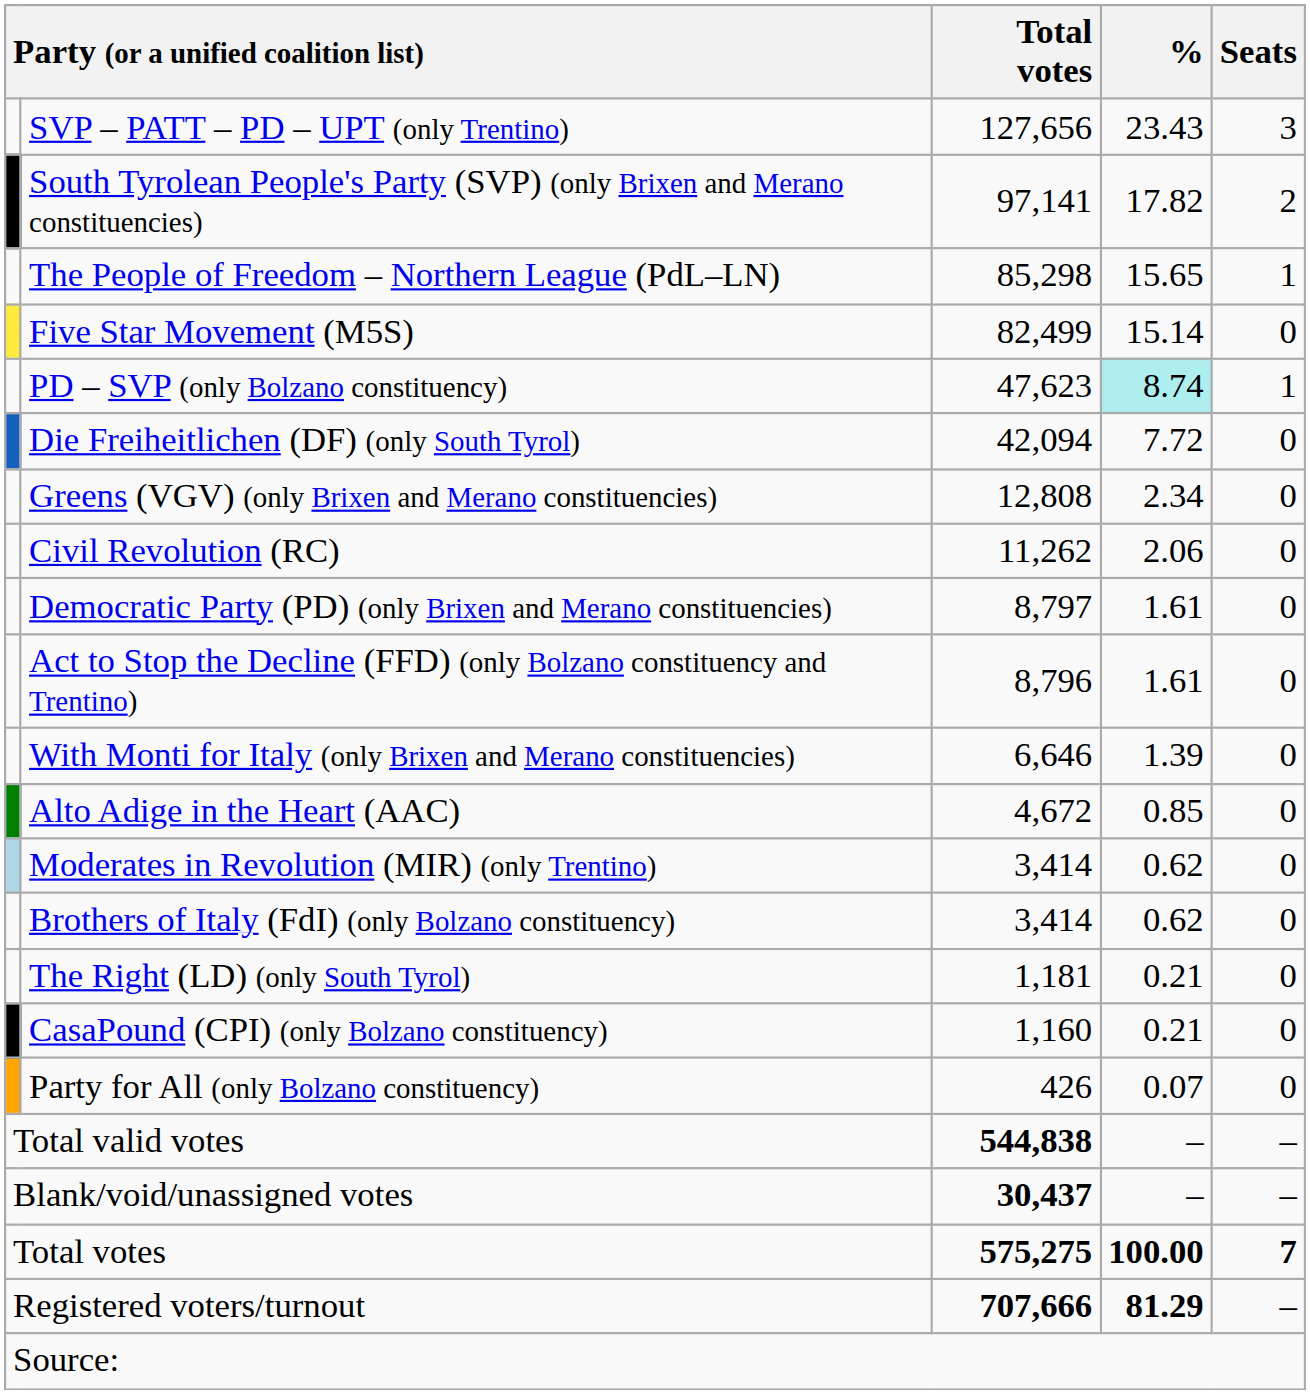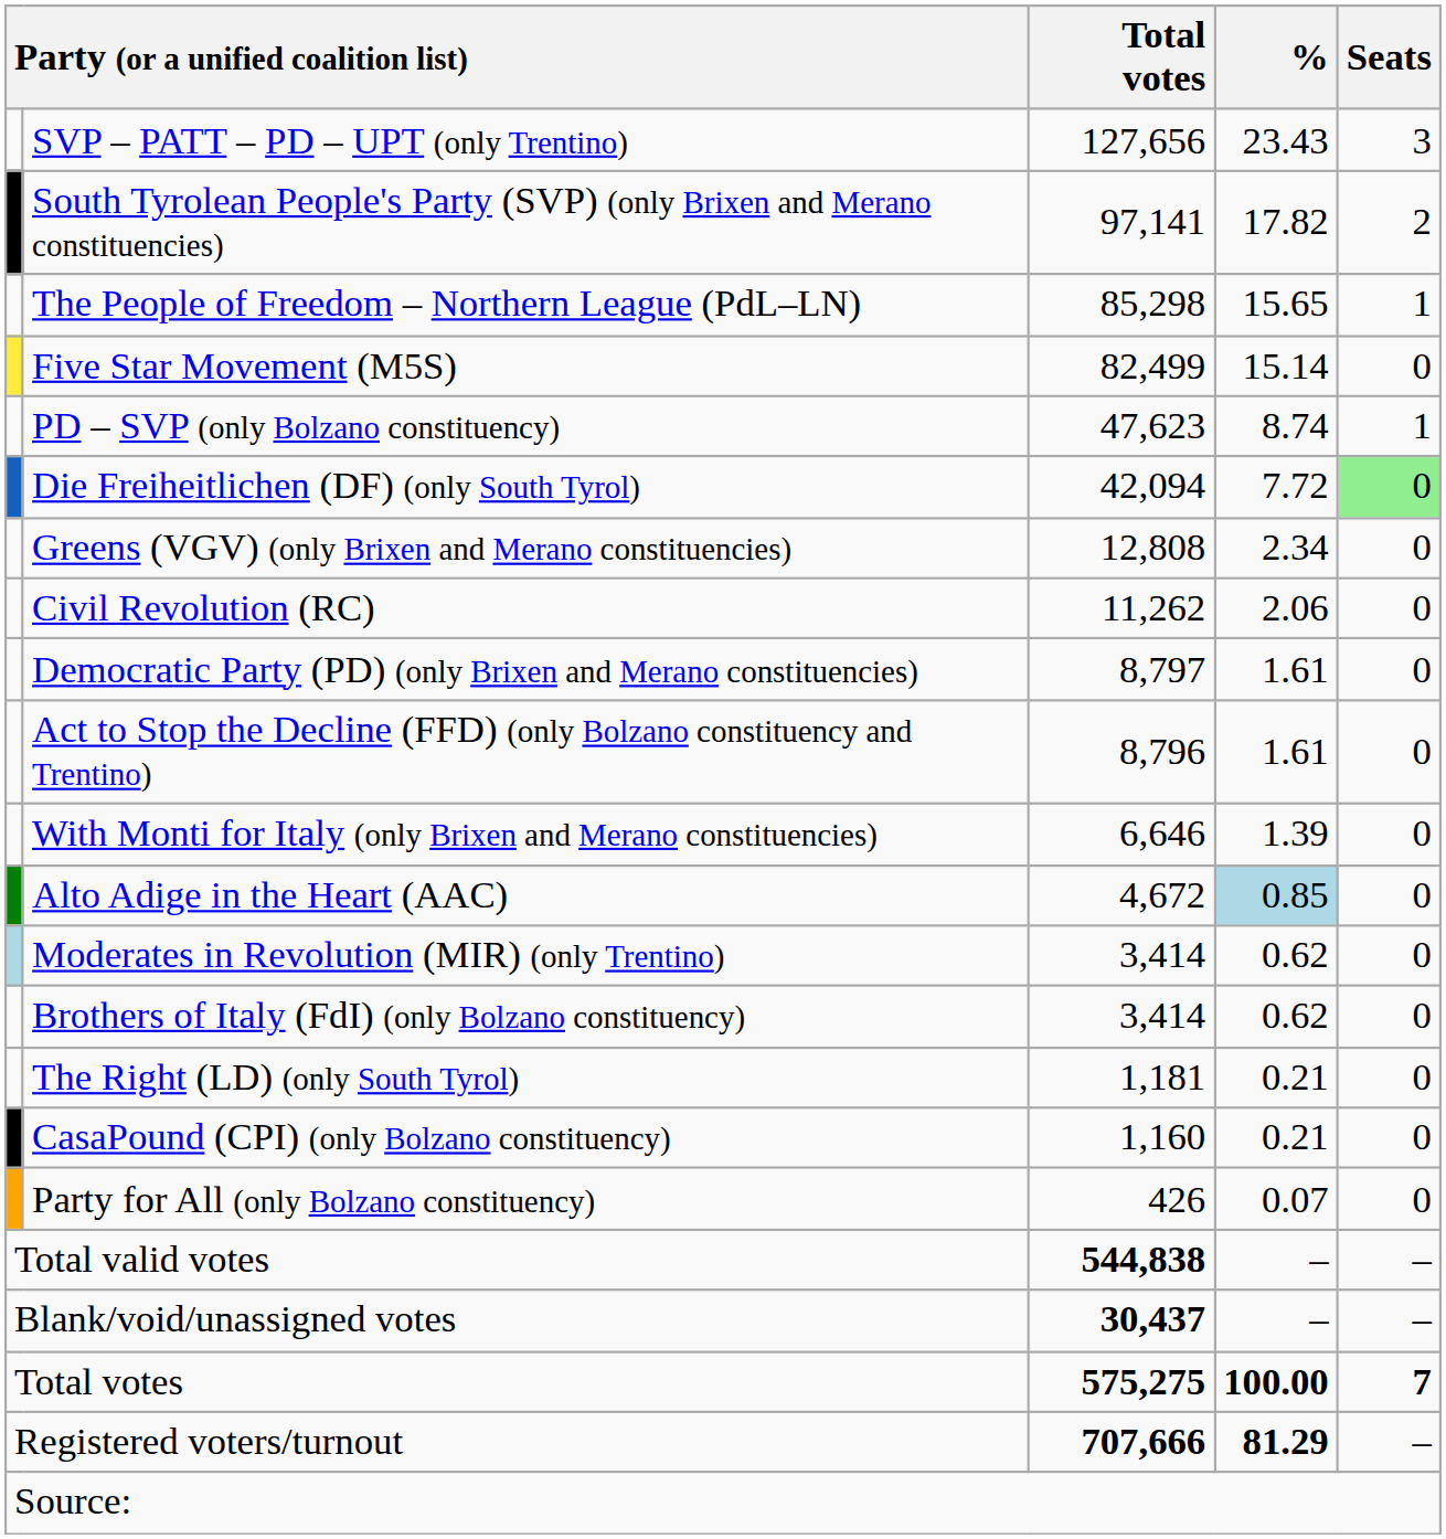PD – SVP (only Bolzano constituency) | %: paleturquoise background -> no background
Die Freiheitlichen (DF) (only South Tyrol) | Seats: no background -> lightgreen background
Alto Adige in the Heart (AAC) | %: no background -> lightblue background
